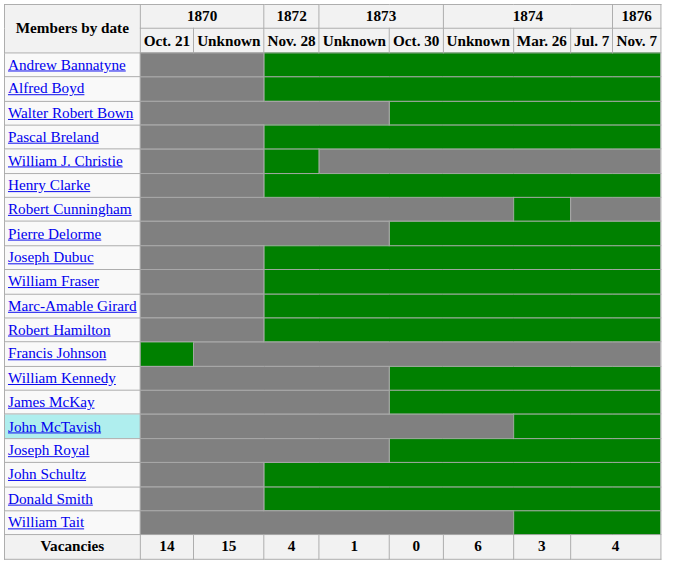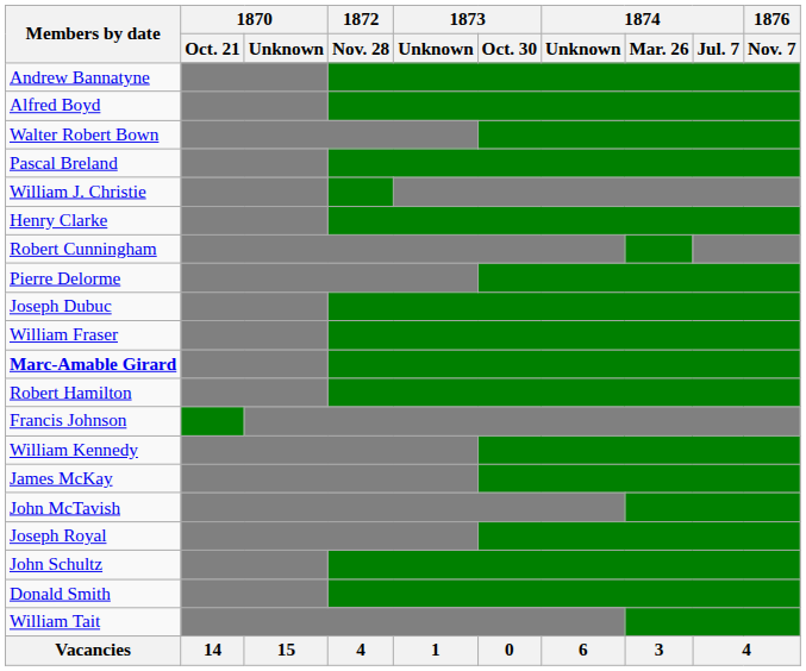Marc-Amable Girard | Members by date: normal -> bold
John McTavish | Members by date: paleturquoise background -> no background
